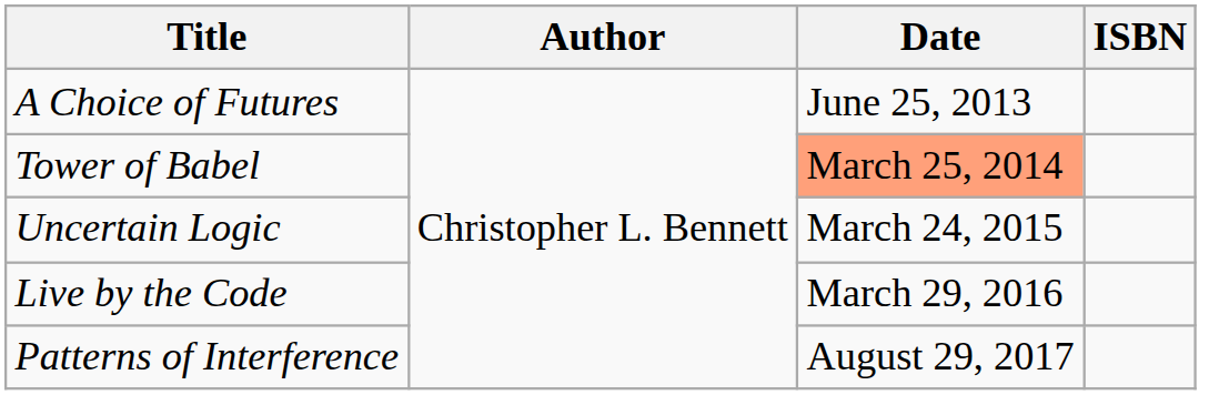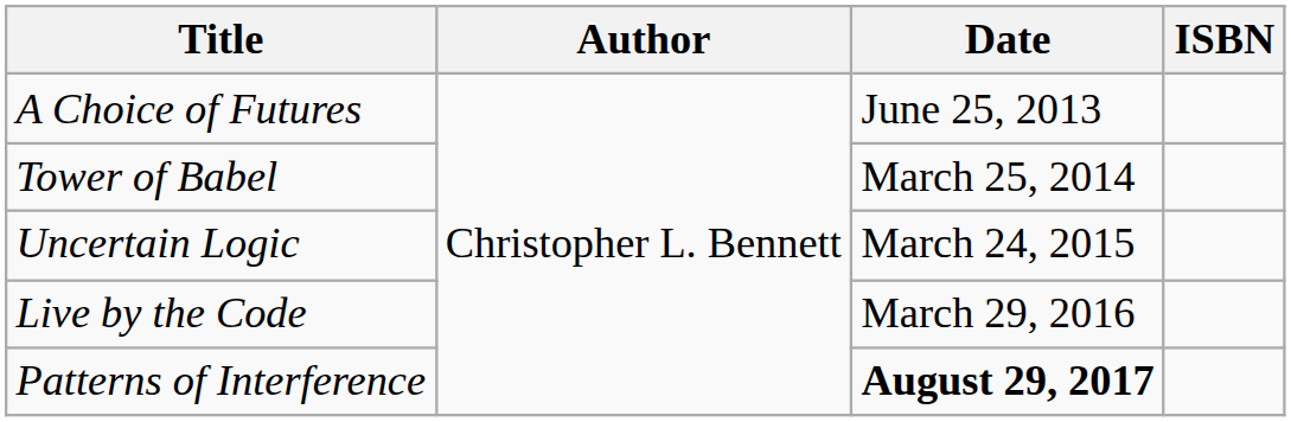Tower of Babel | Date: lightsalmon background -> no background
Patterns of Interference | Date: normal -> bold
